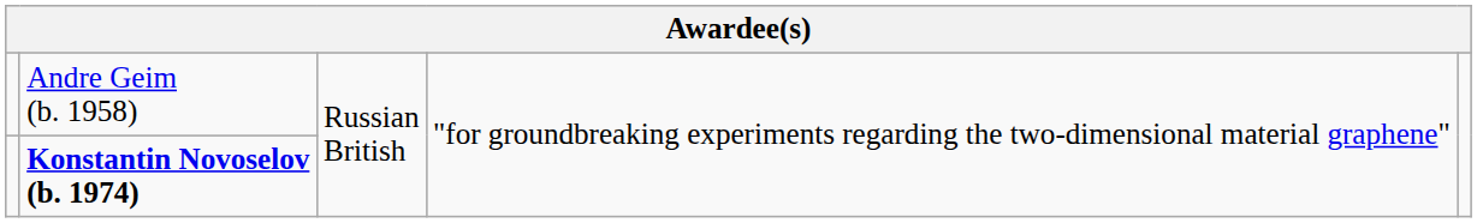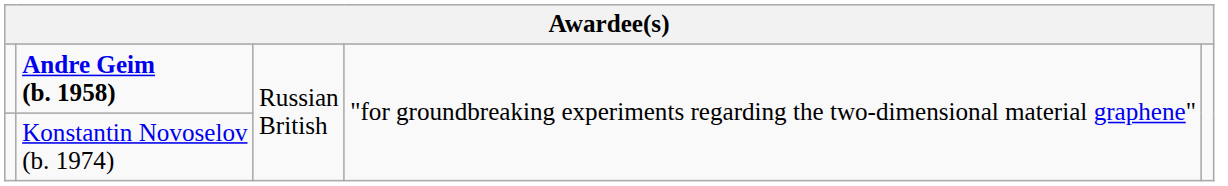Andre Geim (b. 1958) | column 2: normal -> bold
Konstantin Novoselov (b. 1974) | column 2: bold -> normal
